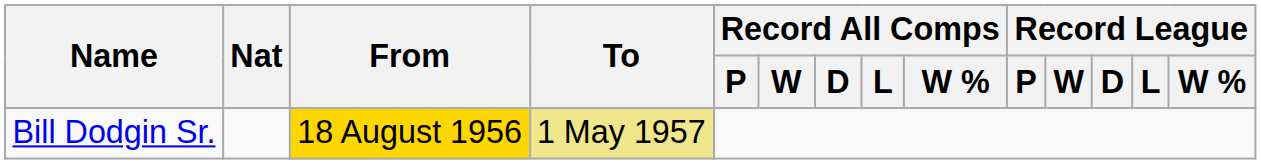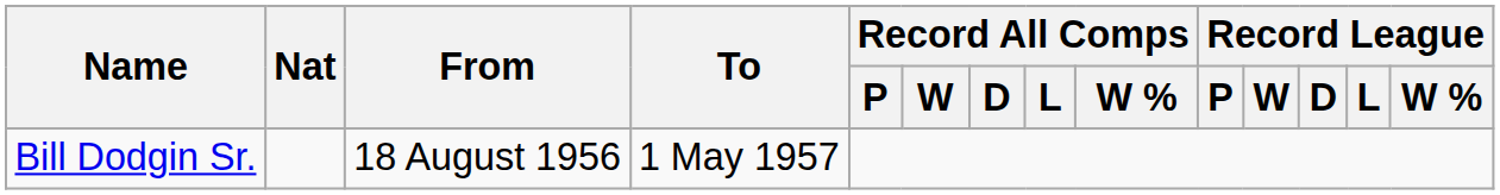Bill Dodgin Sr. | From: gold background -> no background
Bill Dodgin Sr. | To: khaki background -> no background
